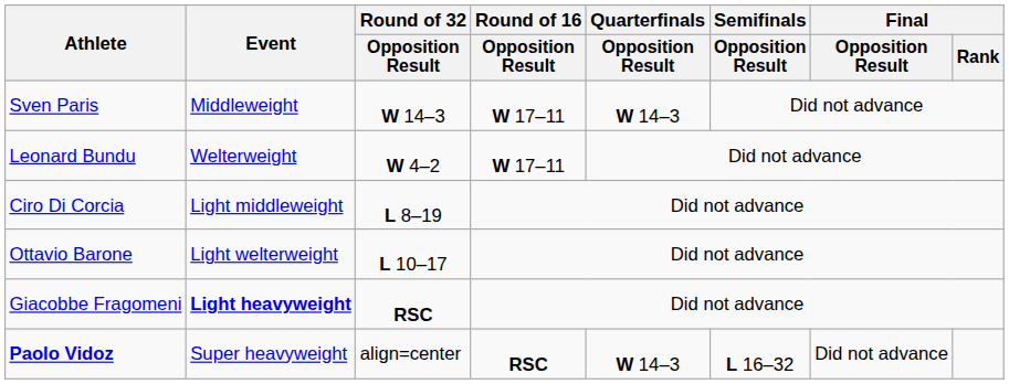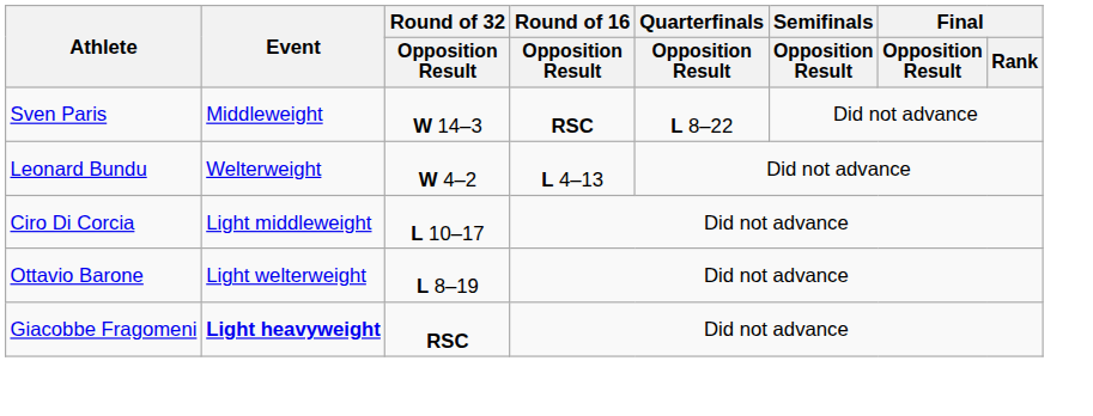Sven Paris | Round of 16 / Opposition Result: W 17–11 -> RSC
Sven Paris | Quarterfinals / Opposition Result: W 14–3 -> L 8–22
Leonard Bundu | Round of 16 / Opposition Result: W 17–11 -> L 4–13
Ciro Di Corcia | Round of 32 / Opposition Result: L 8–19 -> L 10–17
Ottavio Barone | Round of 32 / Opposition Result: L 10–17 -> L 8–19
- row: Paolo Vidoz | Super heavyweight | align=center | RSC | W 14–3 | L 16–32 | Did not advance
